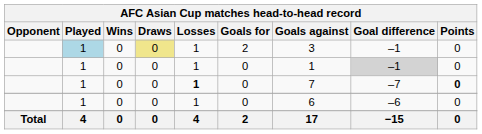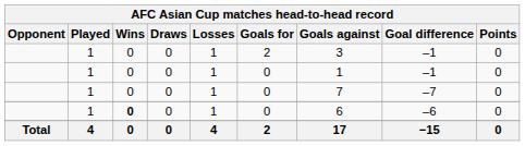row 3 | Played: lightblue background -> no background
row 3 | Draws: khaki background -> no background
row 4 | Goal difference: lightgrey background -> no background
row 5 | Losses: bold -> normal
row 5 | Points: bold -> normal
row 6 | Wins: normal -> bold
